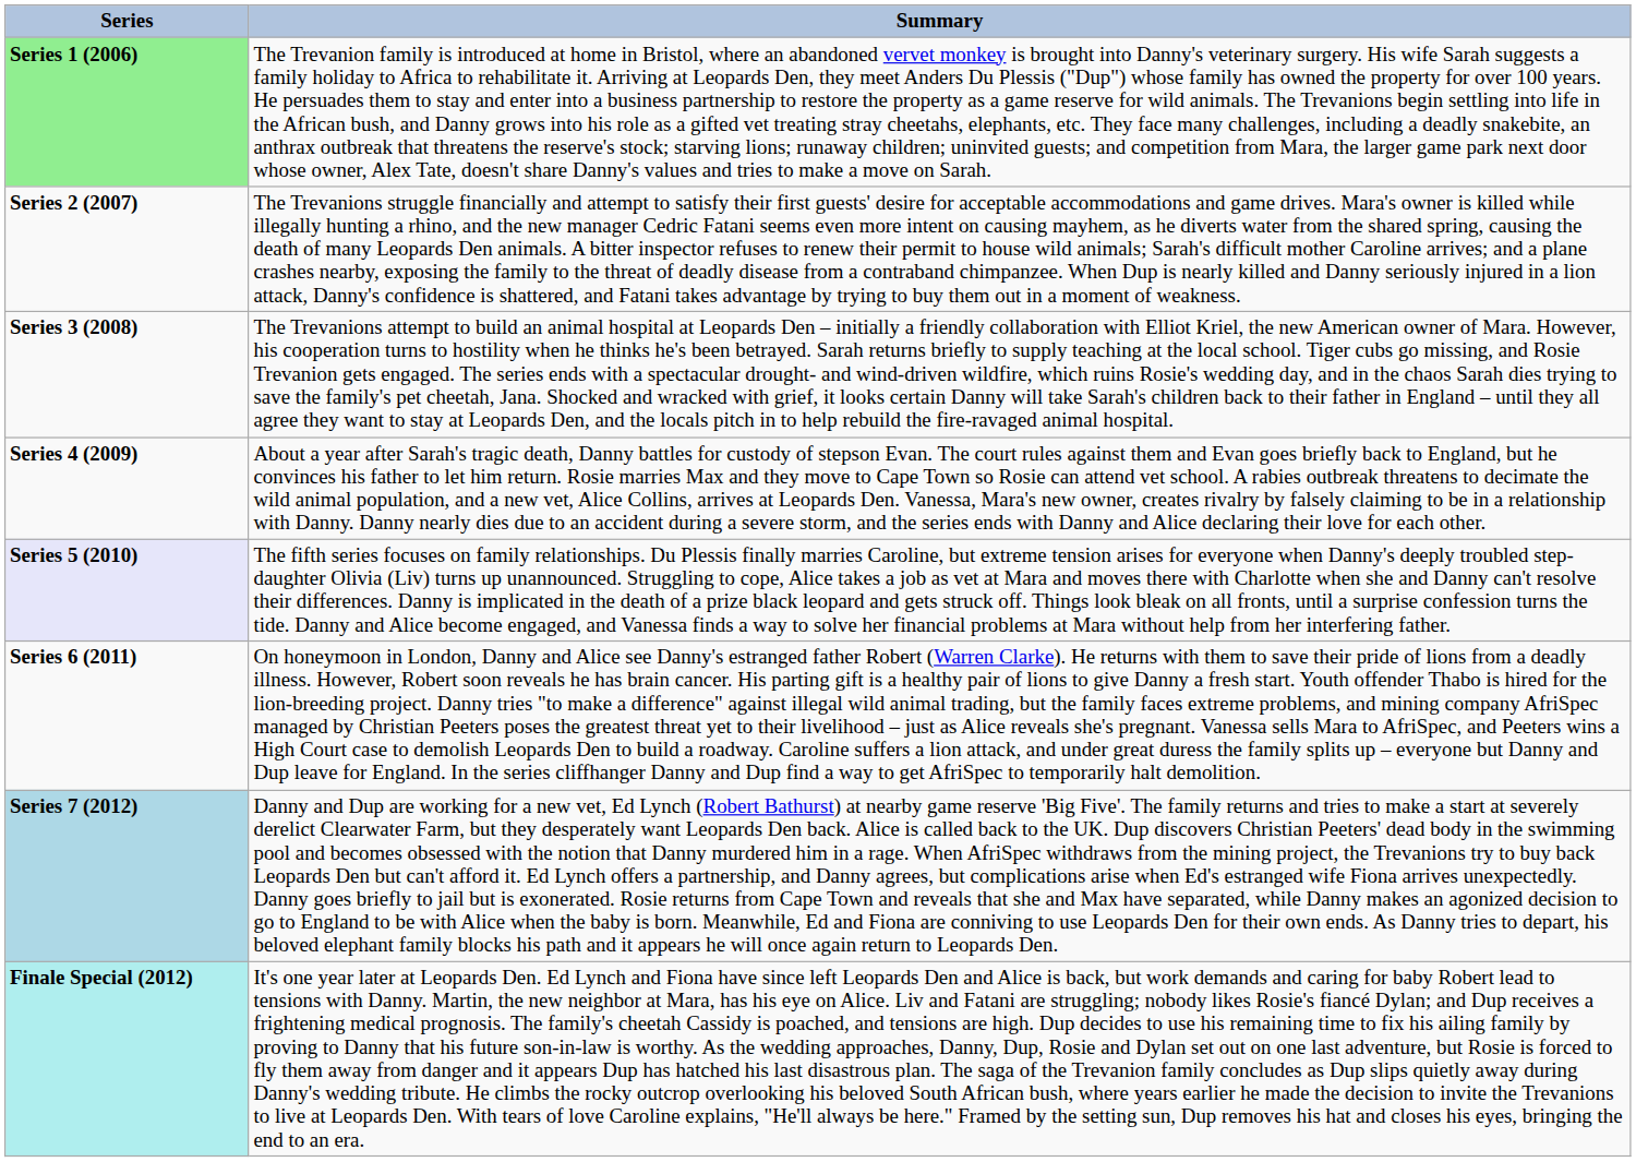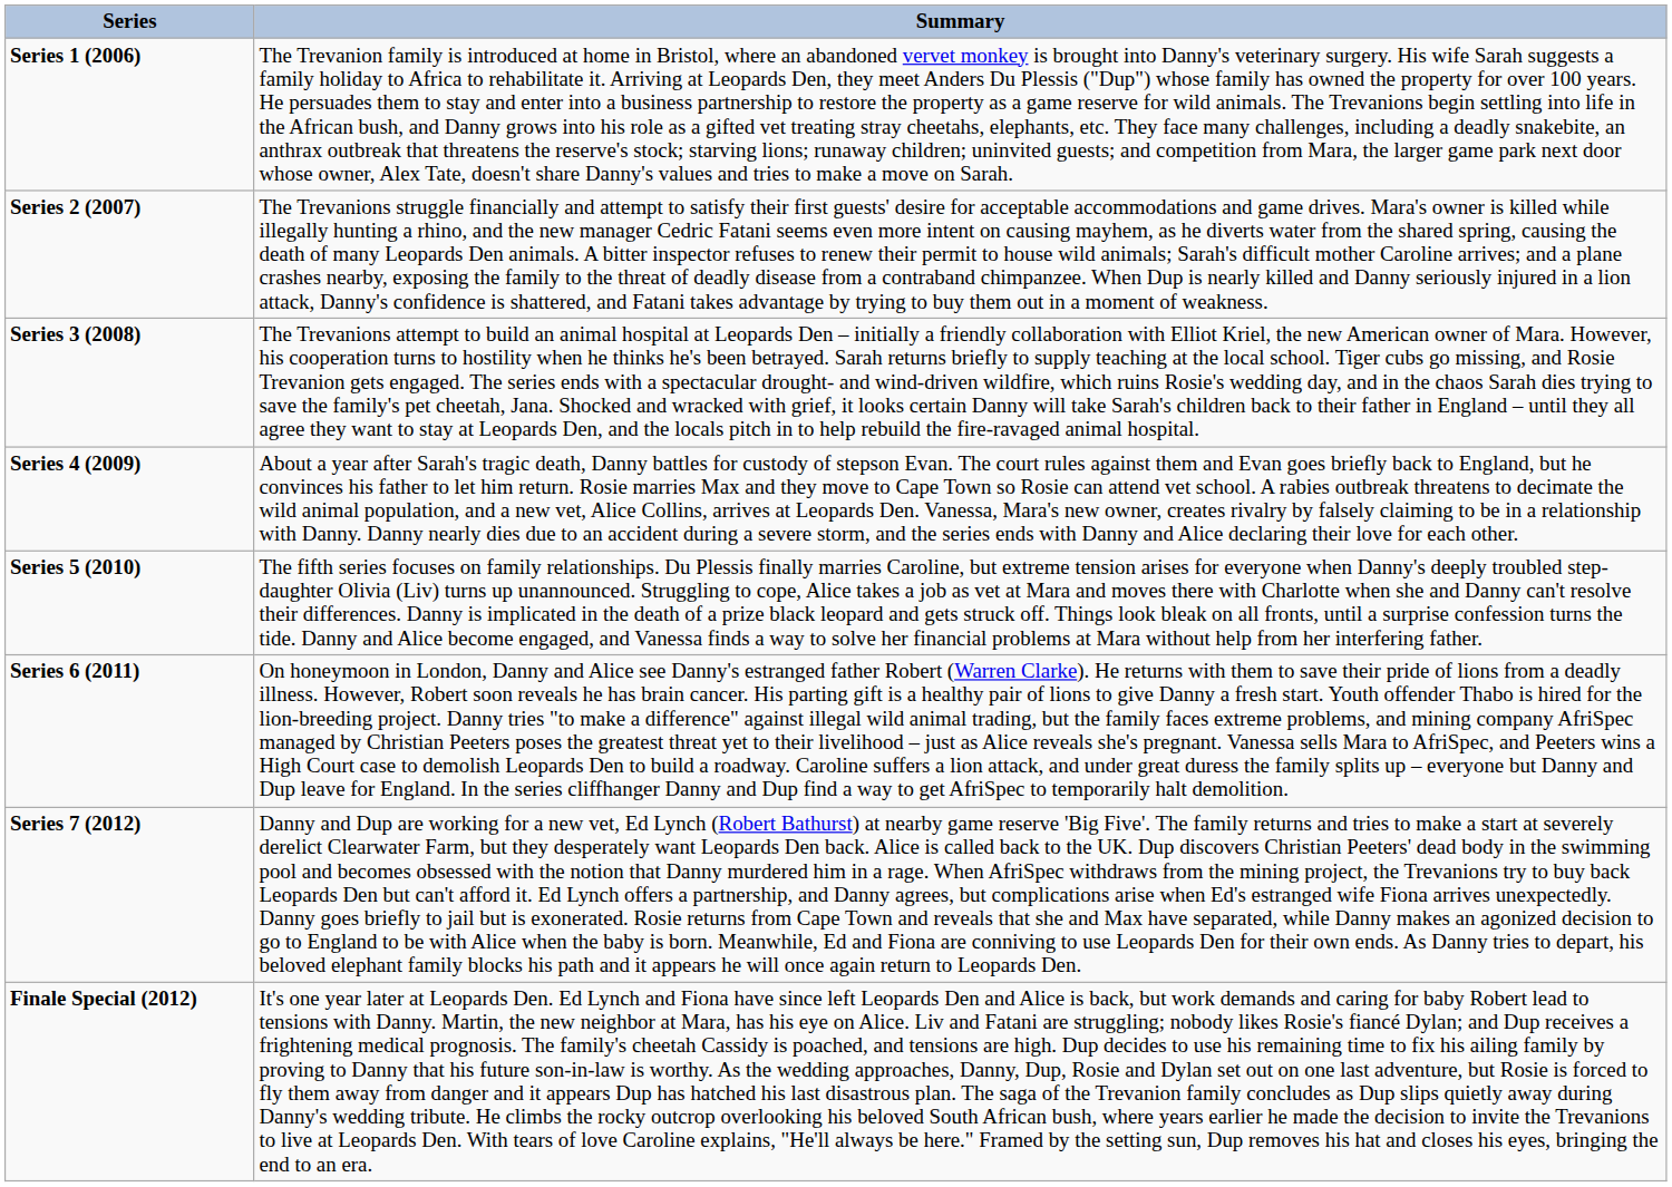Series 1 (2006) | Series: lightgreen background -> no background
Series 5 (2010) | Series: lavender background -> no background
Series 7 (2012) | Series: lightblue background -> no background
Finale Special (2012) | Series: paleturquoise background -> no background
